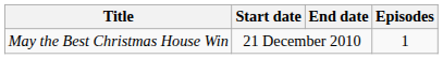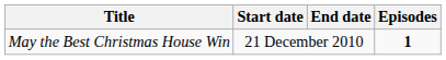May the Best Christmas House Win | Episodes: normal -> bold
